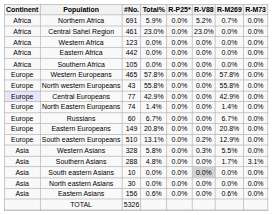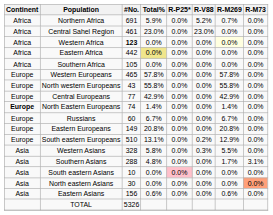Western Africa | #No.: normal -> bold
Western Africa | R-M269: no background -> lightyellow background
Eastern Africa | Total%: no background -> khaki background
Central Europeans | Continent: lavender background -> no background
North Eastern Europeans | Continent: normal -> bold
South eastern Asians | R-P25*: no background -> pink background
South eastern Asians | R-V88: lightgrey background -> no background
North eastern Asians | R-M73: no background -> lightsalmon background
